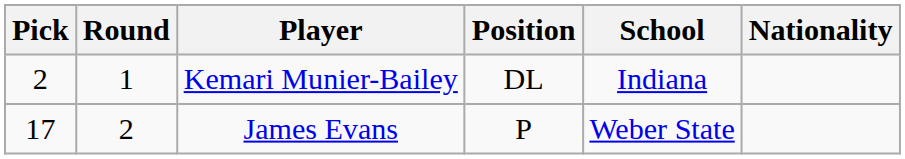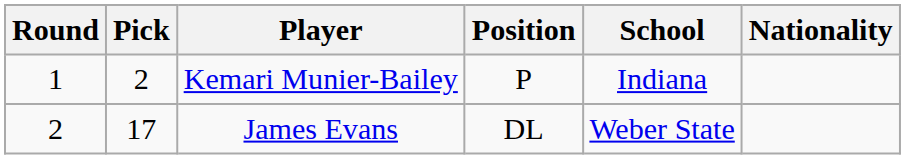columns swapped: Round <-> Pick
Kemari Munier-Bailey | Position: DL -> P
James Evans | Position: P -> DL
